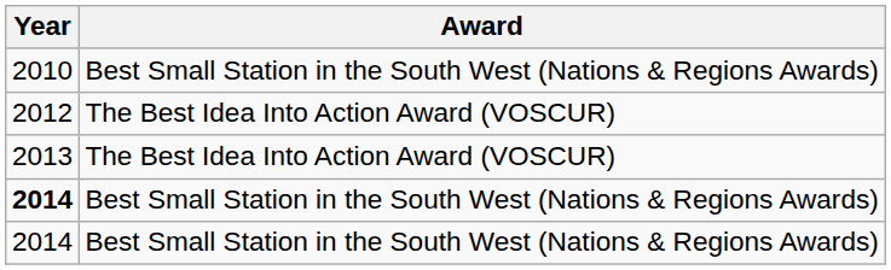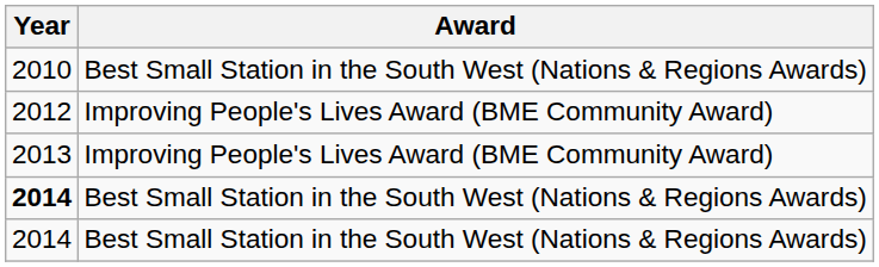row 3 | Award: The Best Idea Into Action Award (VOSCUR) -> Improving People's Lives Award (BME Community Award)
row 4 | Award: The Best Idea Into Action Award (VOSCUR) -> Improving People's Lives Award (BME Community Award)
